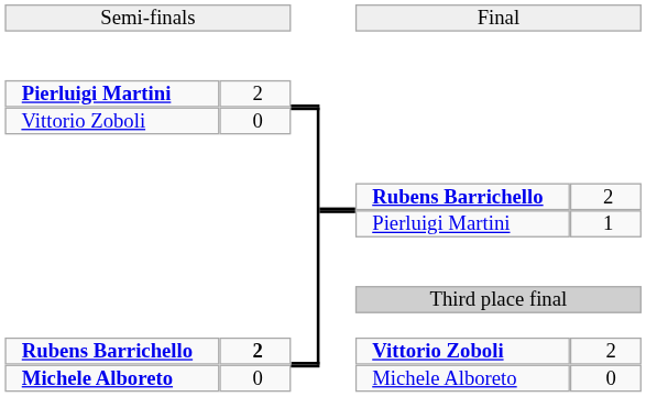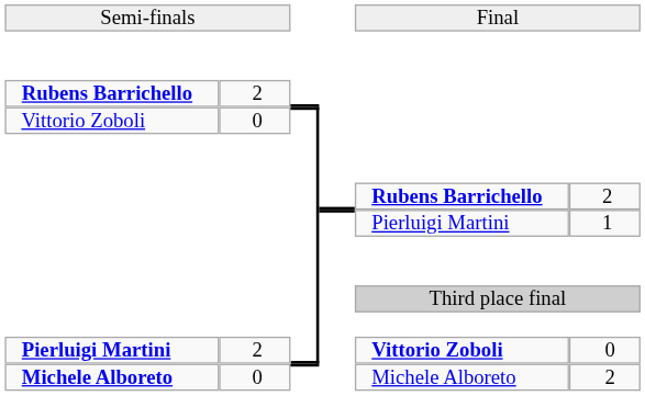row 2 | column 1: Pierluigi Martini -> Rubens Barrichello
row 7 | column 1: Rubens Barrichello -> Pierluigi Martini
row 7 | column 2: bold -> normal
row 7 | column 4: 2 -> 0
row 8 | column 4: 0 -> 2
